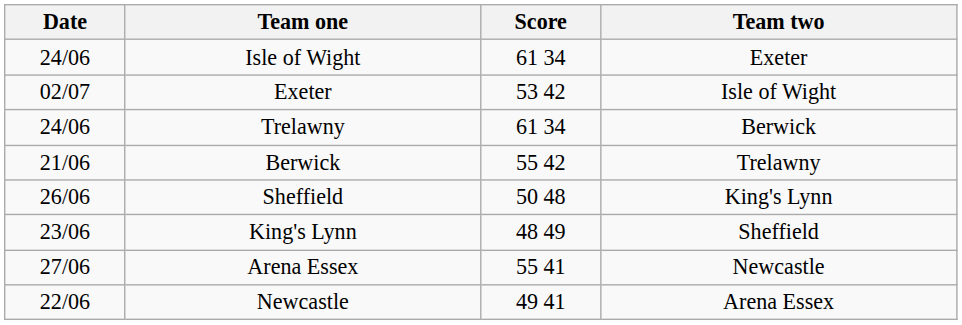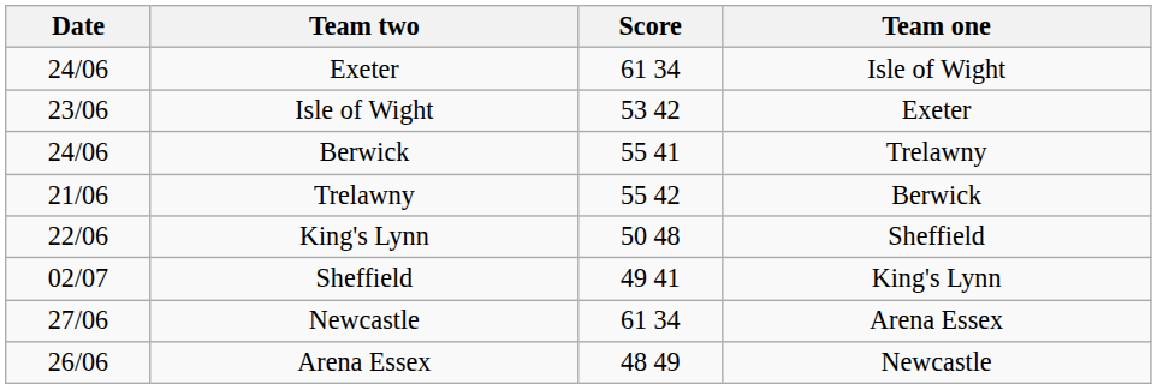columns swapped: Team one <-> Team two
row 3 | Date: 02/07 -> 23/06
row 4 | Score: 61 34 -> 55 41
row 6 | Date: 26/06 -> 22/06
row 7 | Date: 23/06 -> 02/07
row 7 | Score: 48 49 -> 49 41
row 8 | Score: 55 41 -> 61 34
row 9 | Date: 22/06 -> 26/06
row 9 | Score: 49 41 -> 48 49
